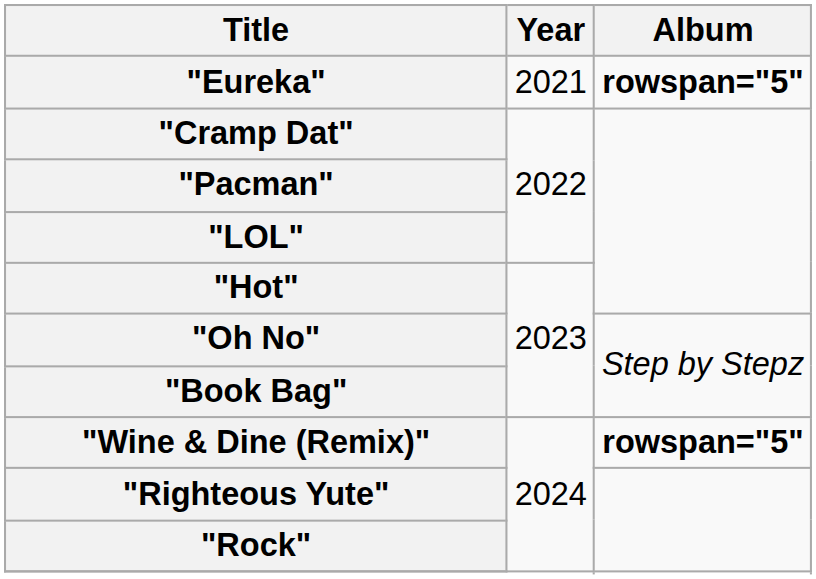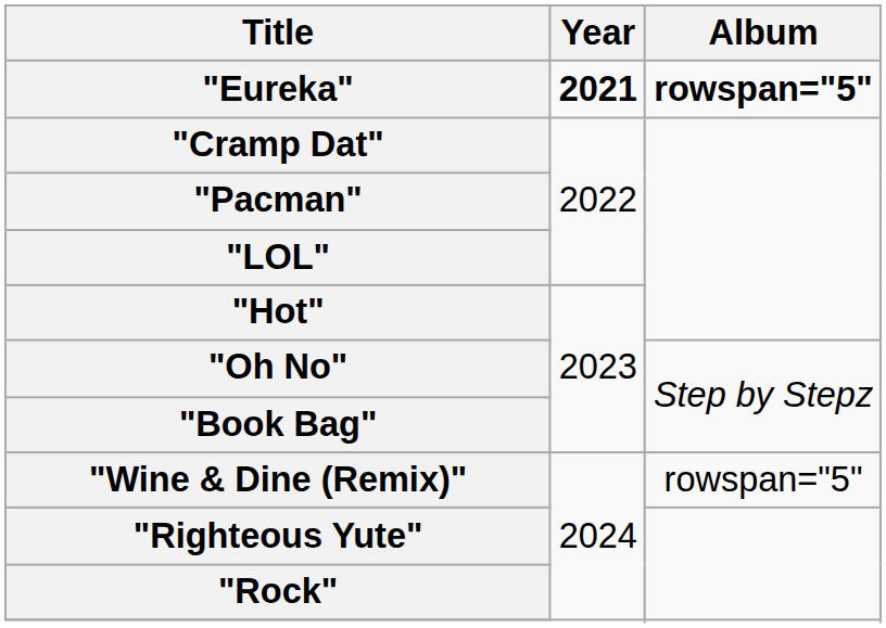"Eureka" | Year: normal -> bold
"Wine & Dine (Remix)" | Album: bold -> normal
